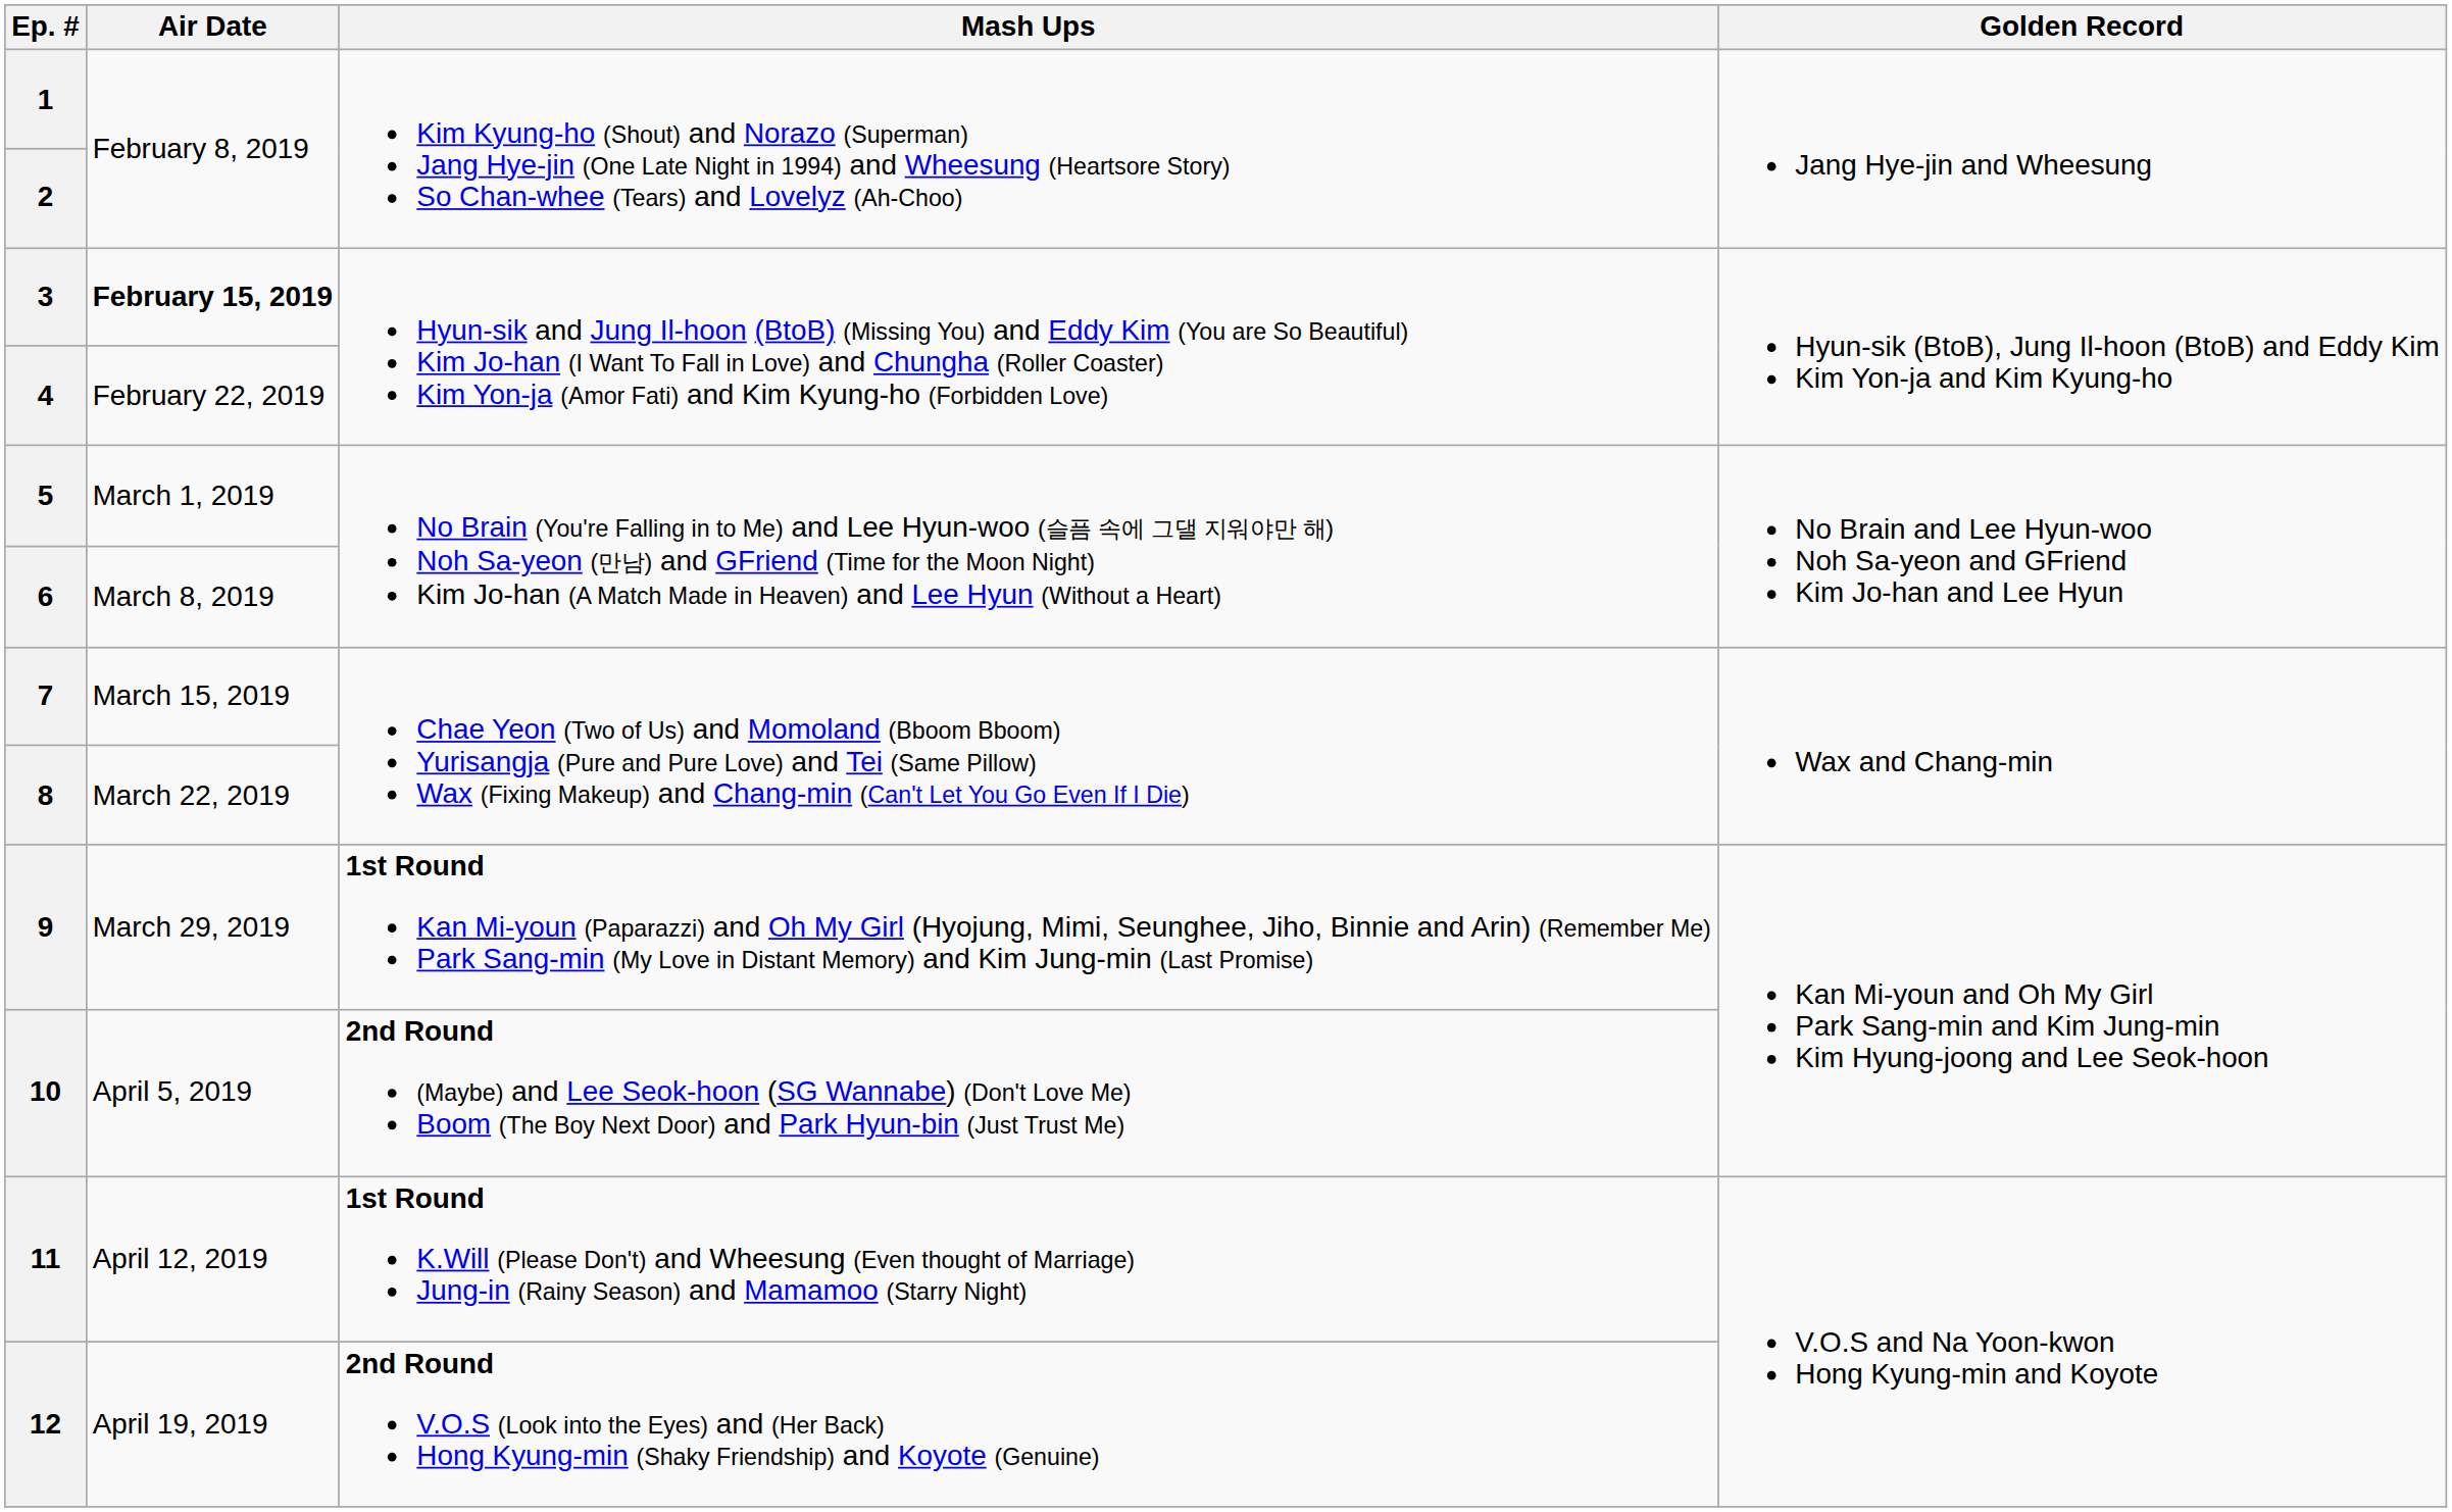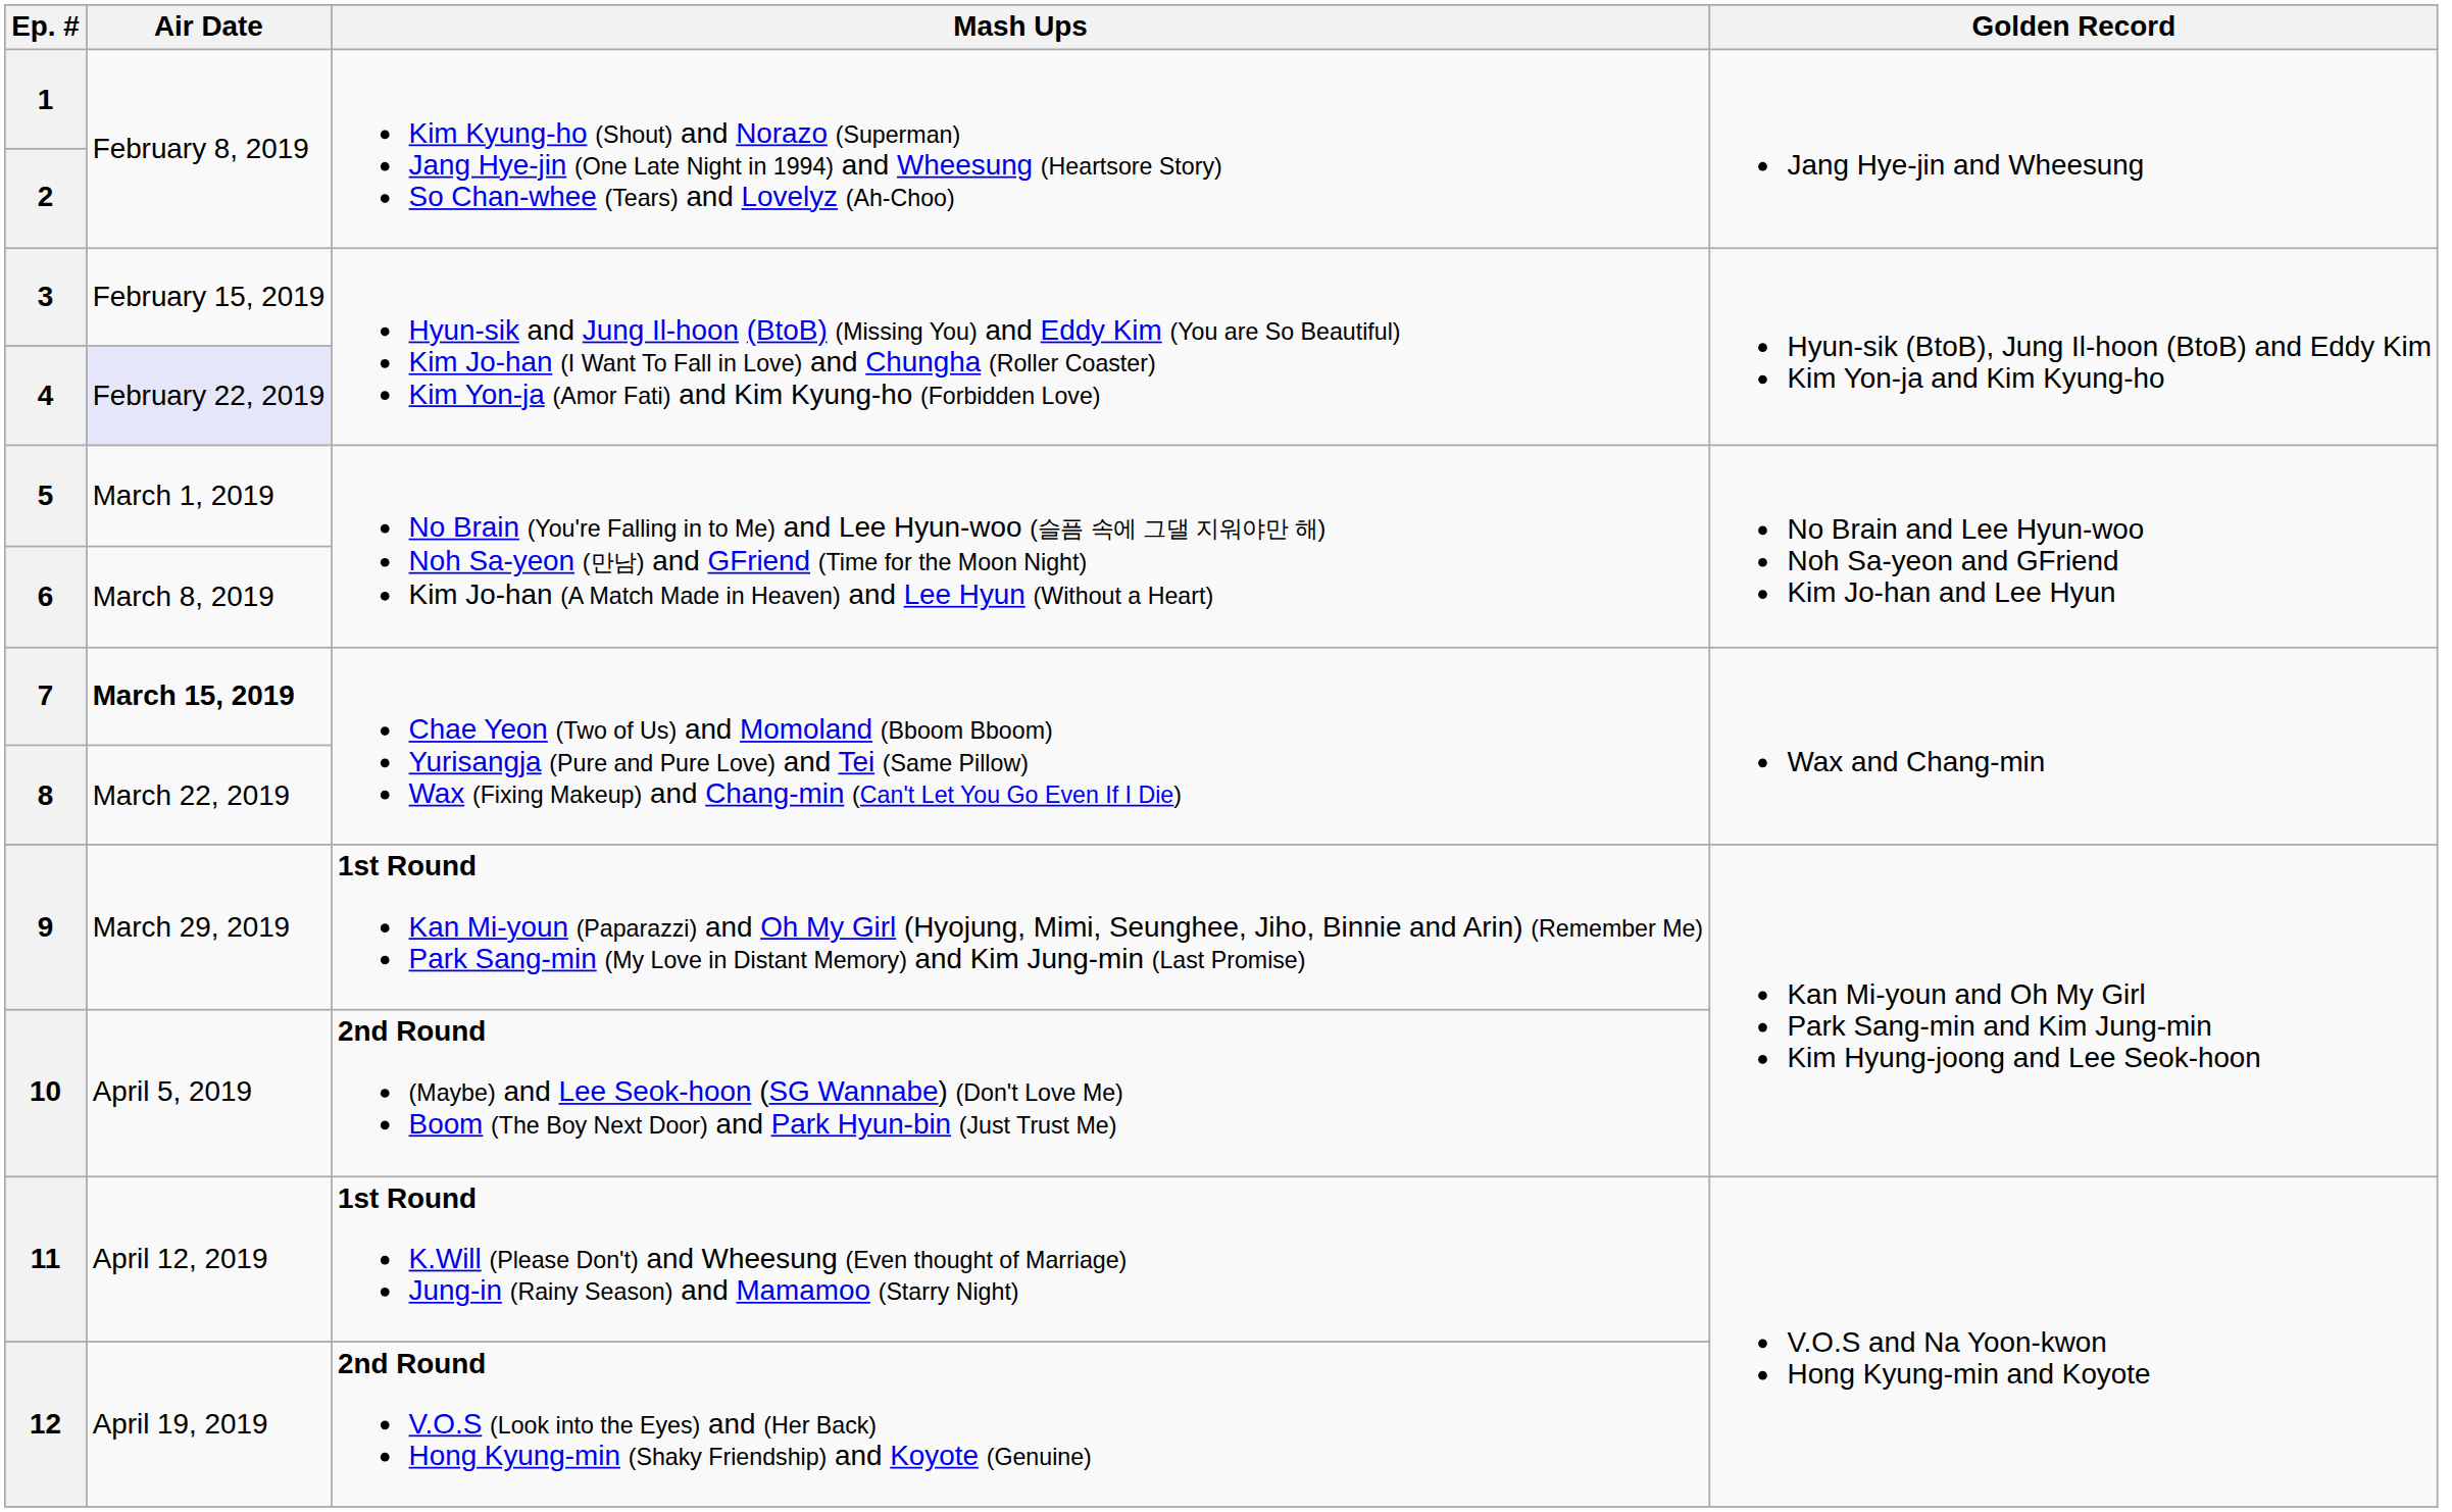3 | Air Date: bold -> normal
4 | Air Date: no background -> lavender background
7 | Air Date: normal -> bold
